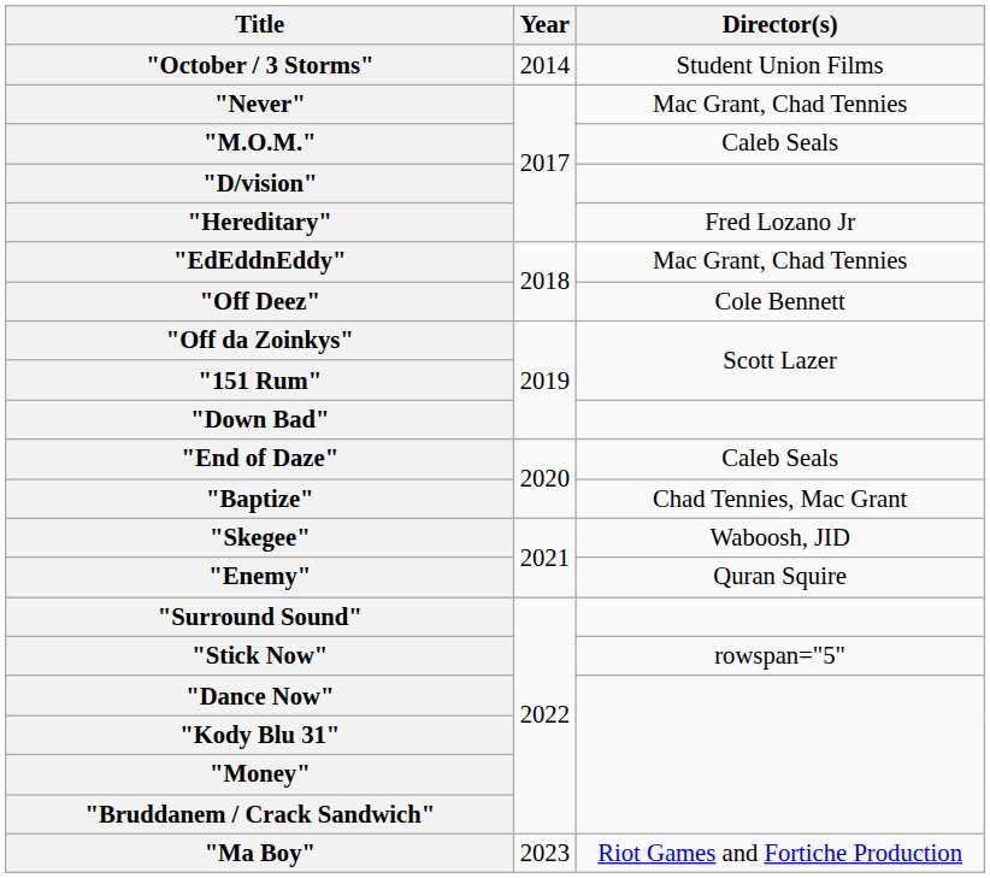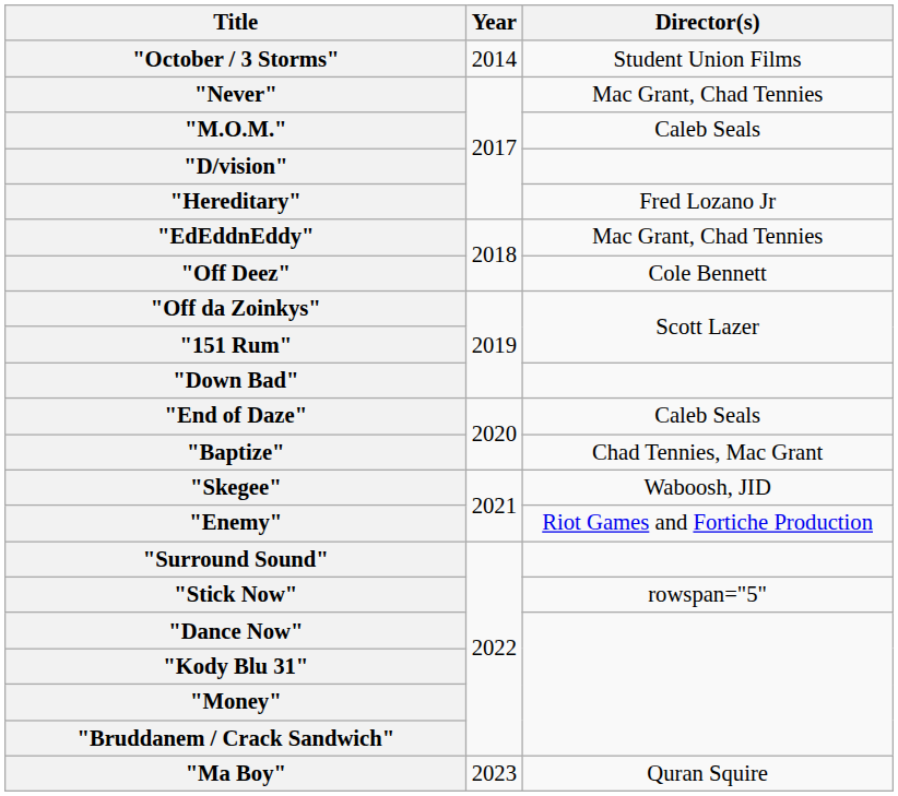"Enemy" | Director(s): Quran Squire -> Riot Games and Fortiche Production
"Ma Boy" | Director(s): Riot Games and Fortiche Production -> Quran Squire
